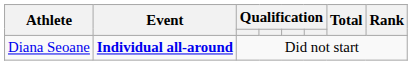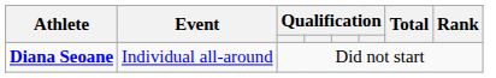row 3 | Athlete: normal -> bold
row 3 | Event: bold -> normal
